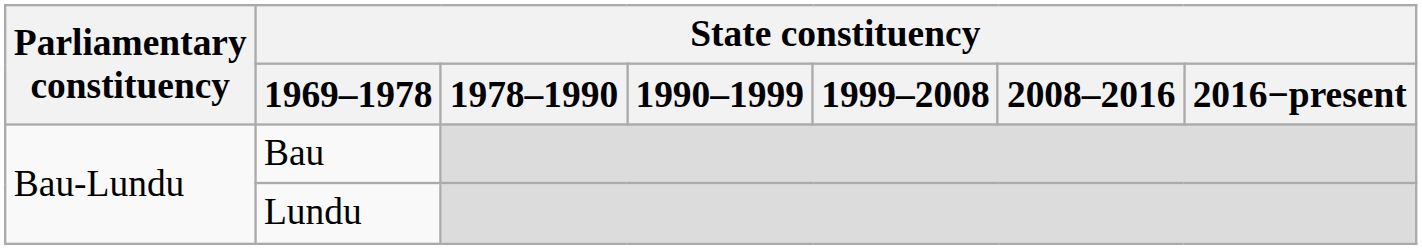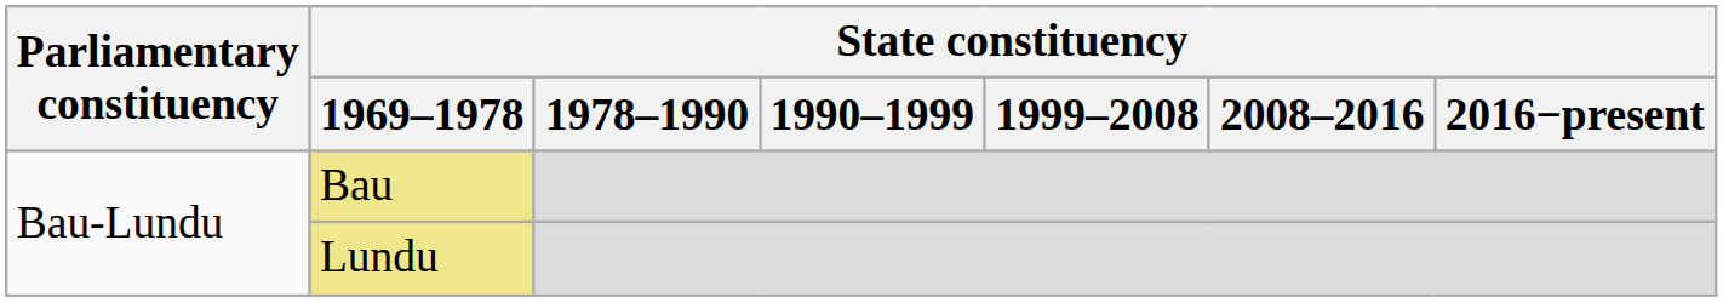Bau | State constituency / 1969–1978: no background -> khaki background
Lundu | State constituency / 1969–1978: no background -> khaki background
